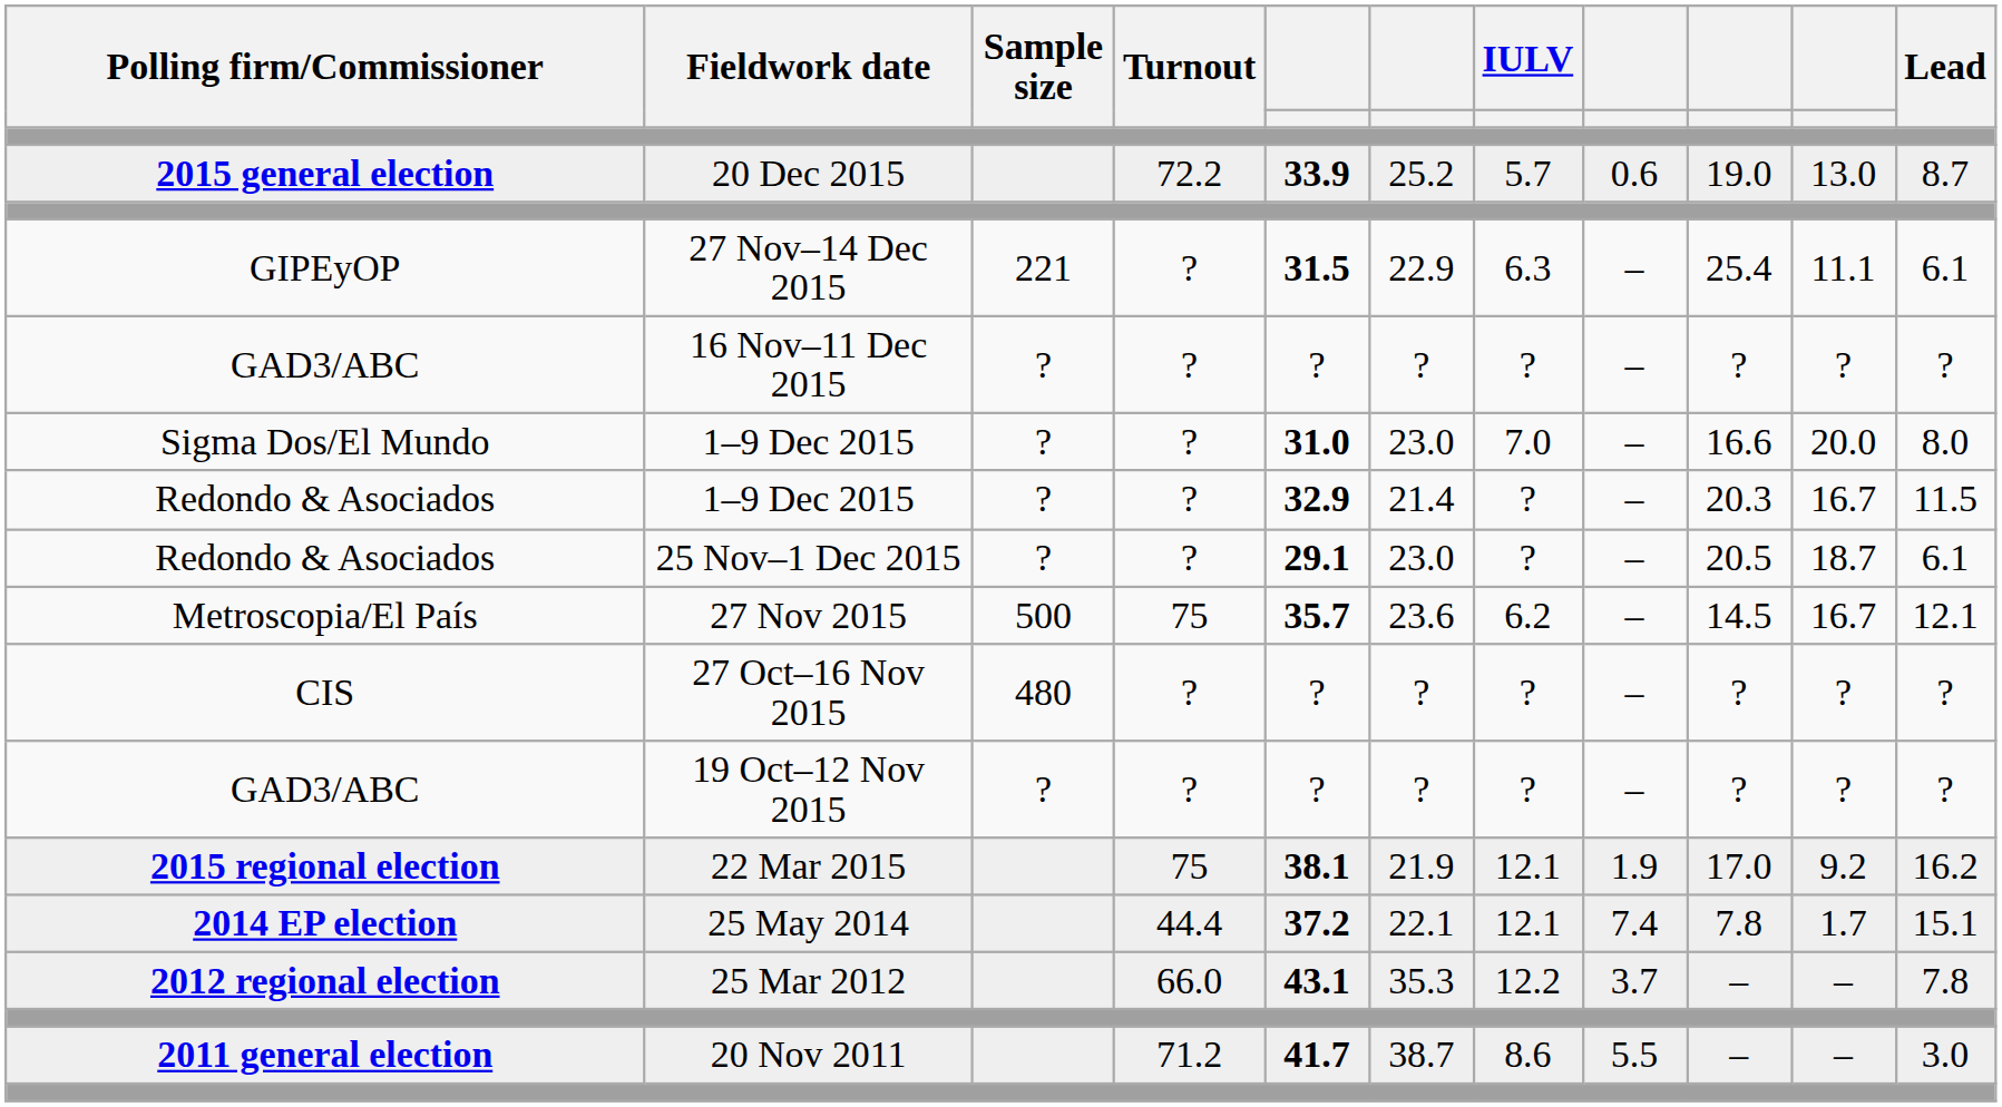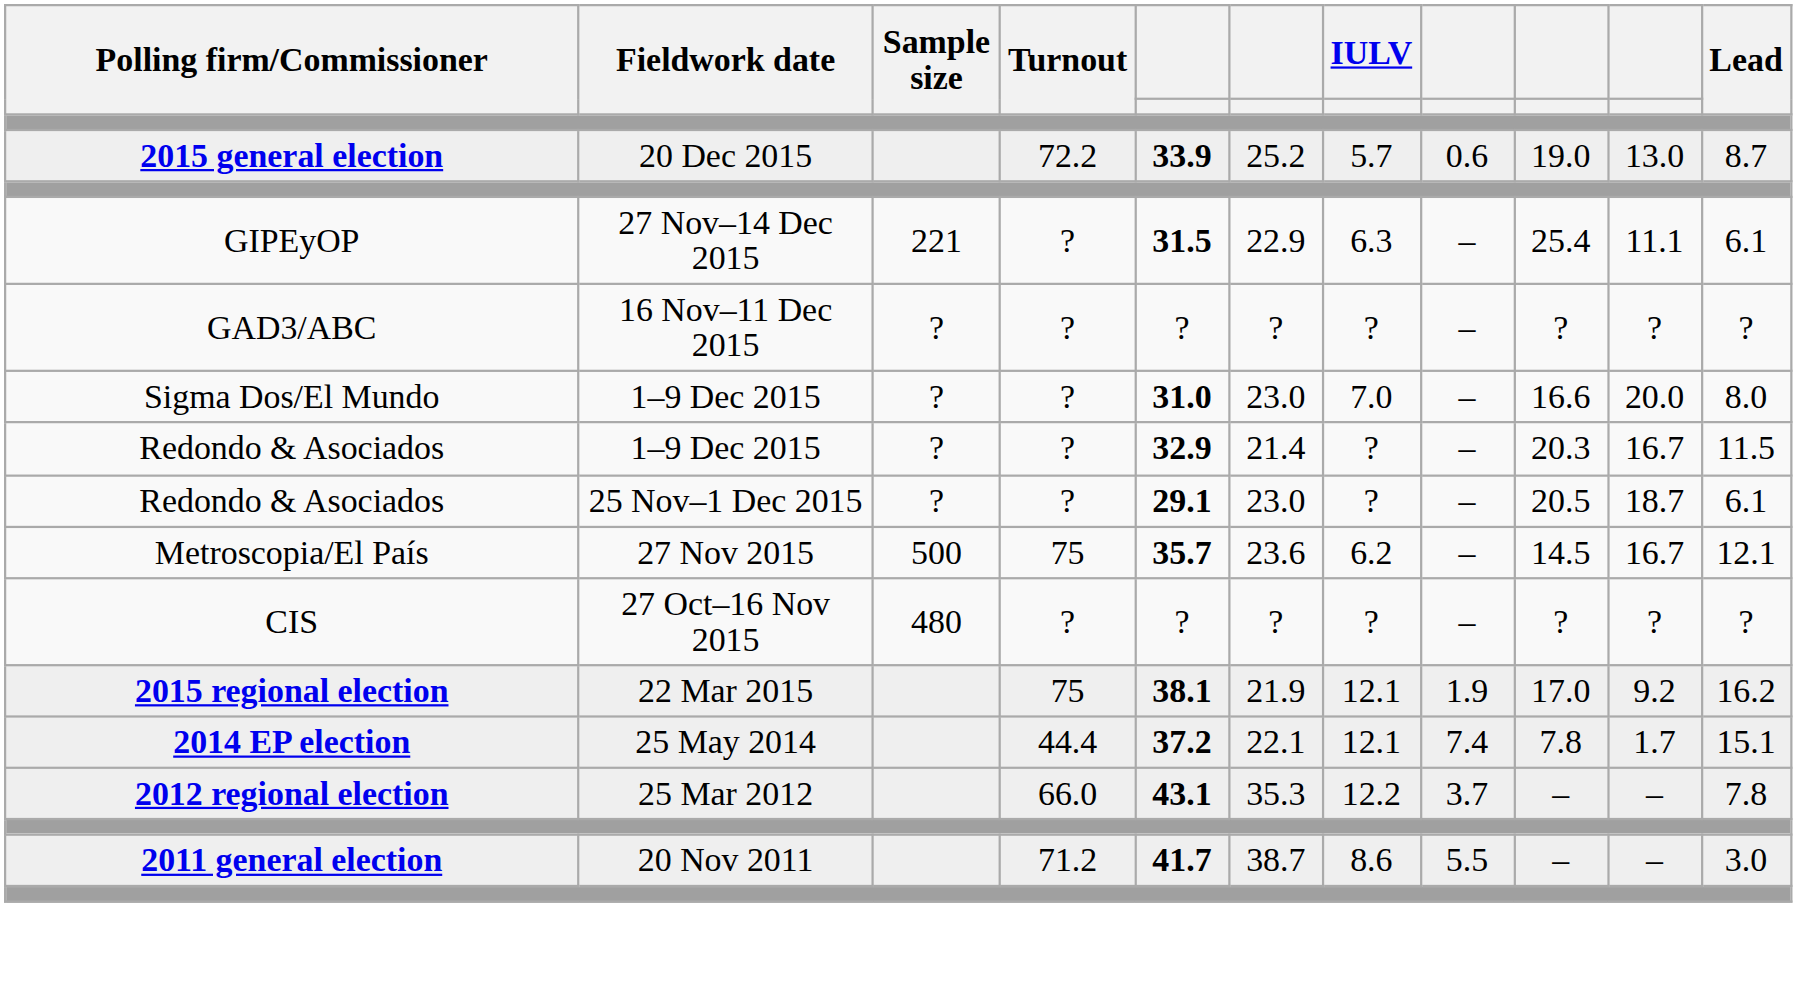- row: GAD3/ABC | 19 Oct–12 Nov 2015 | ? | ? | ? | ? | ? | – | ? | ? | ?
